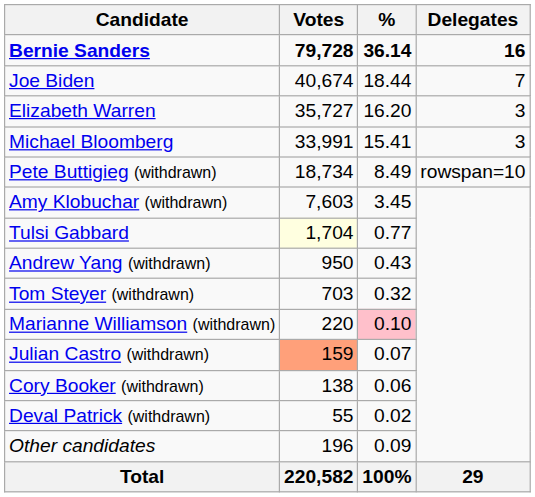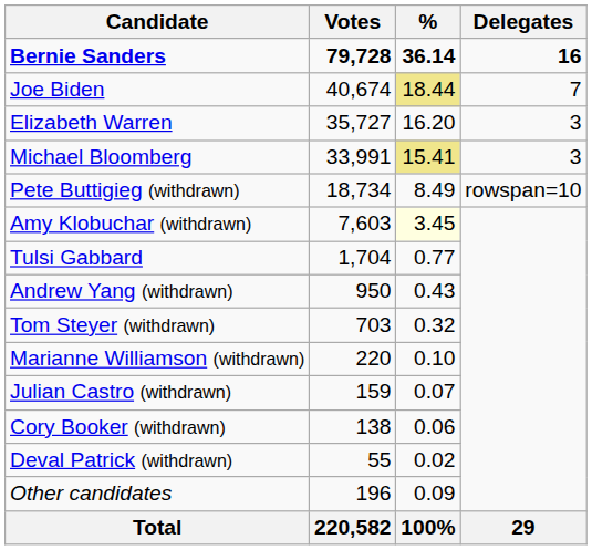Joe Biden | %: no background -> khaki background
Michael Bloomberg | %: no background -> khaki background
Amy Klobuchar (withdrawn) | %: no background -> lightyellow background
Tulsi Gabbard | Votes: lightyellow background -> no background
Marianne Williamson (withdrawn) | %: pink background -> no background
Julian Castro (withdrawn) | Votes: lightsalmon background -> no background
